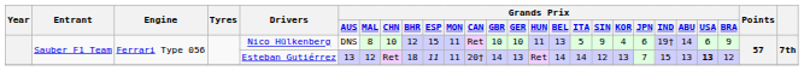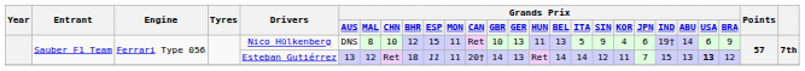row 3 | Grands Prix / GER: 10 -> 13
row 4 | Grands Prix / KOR: 13 -> 11
